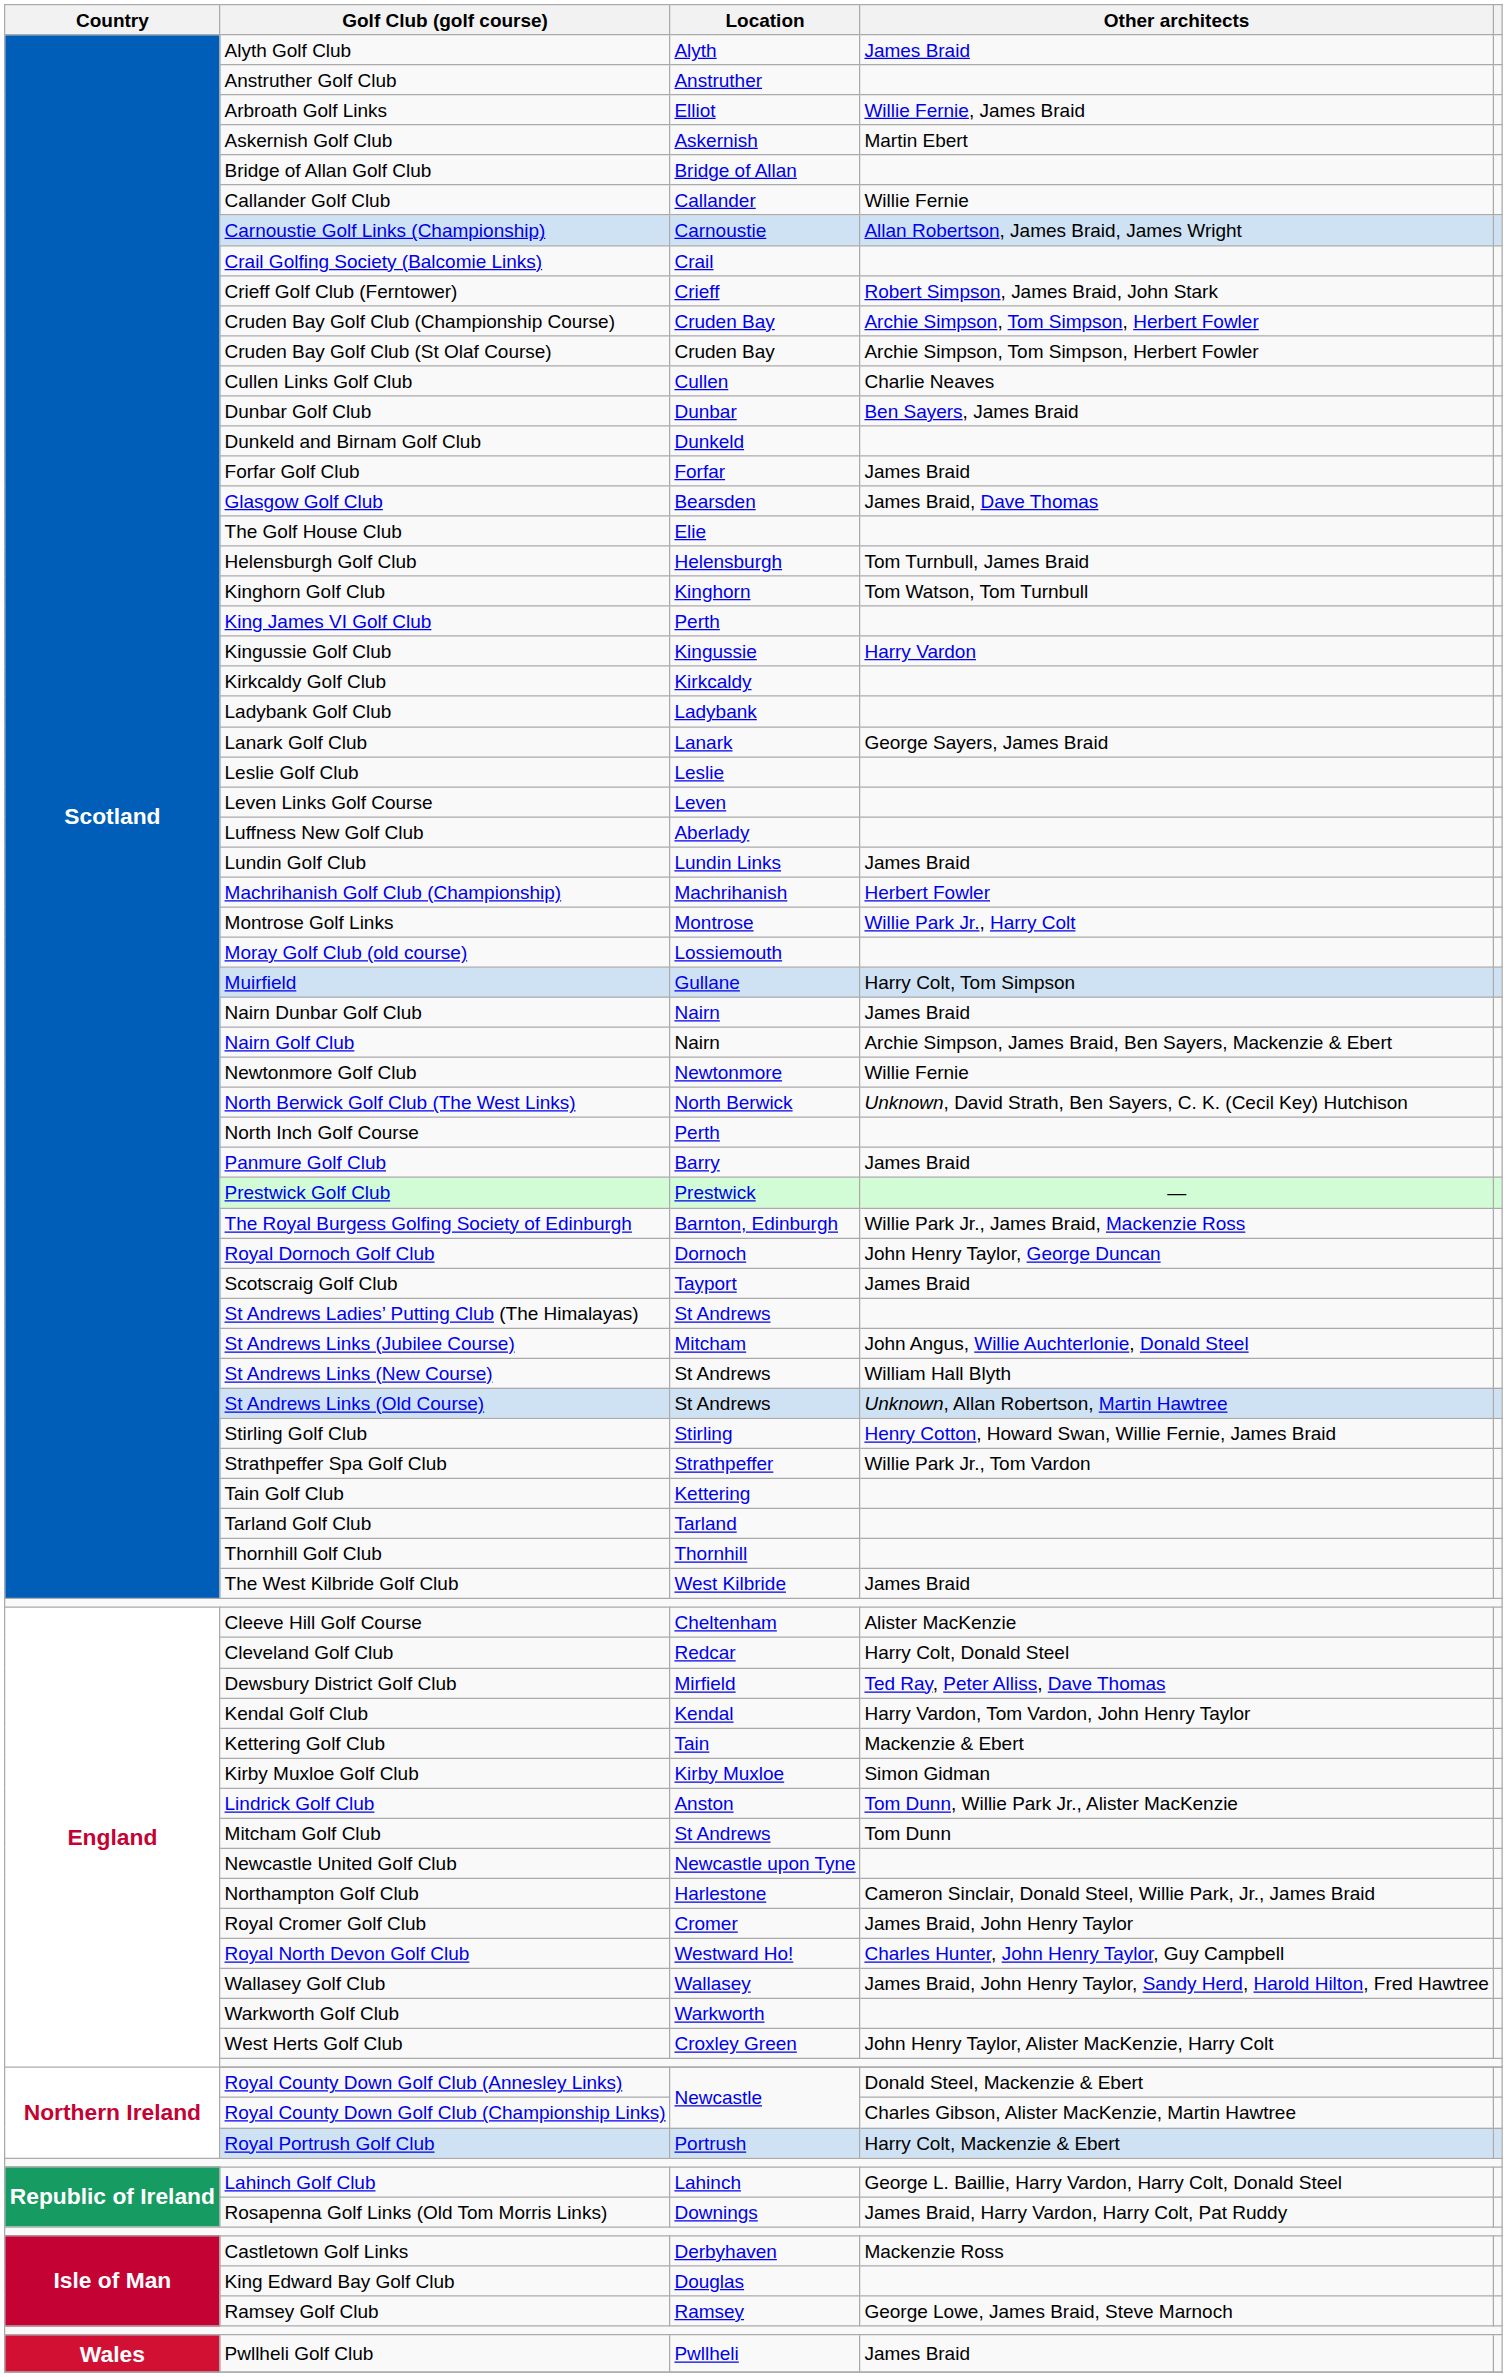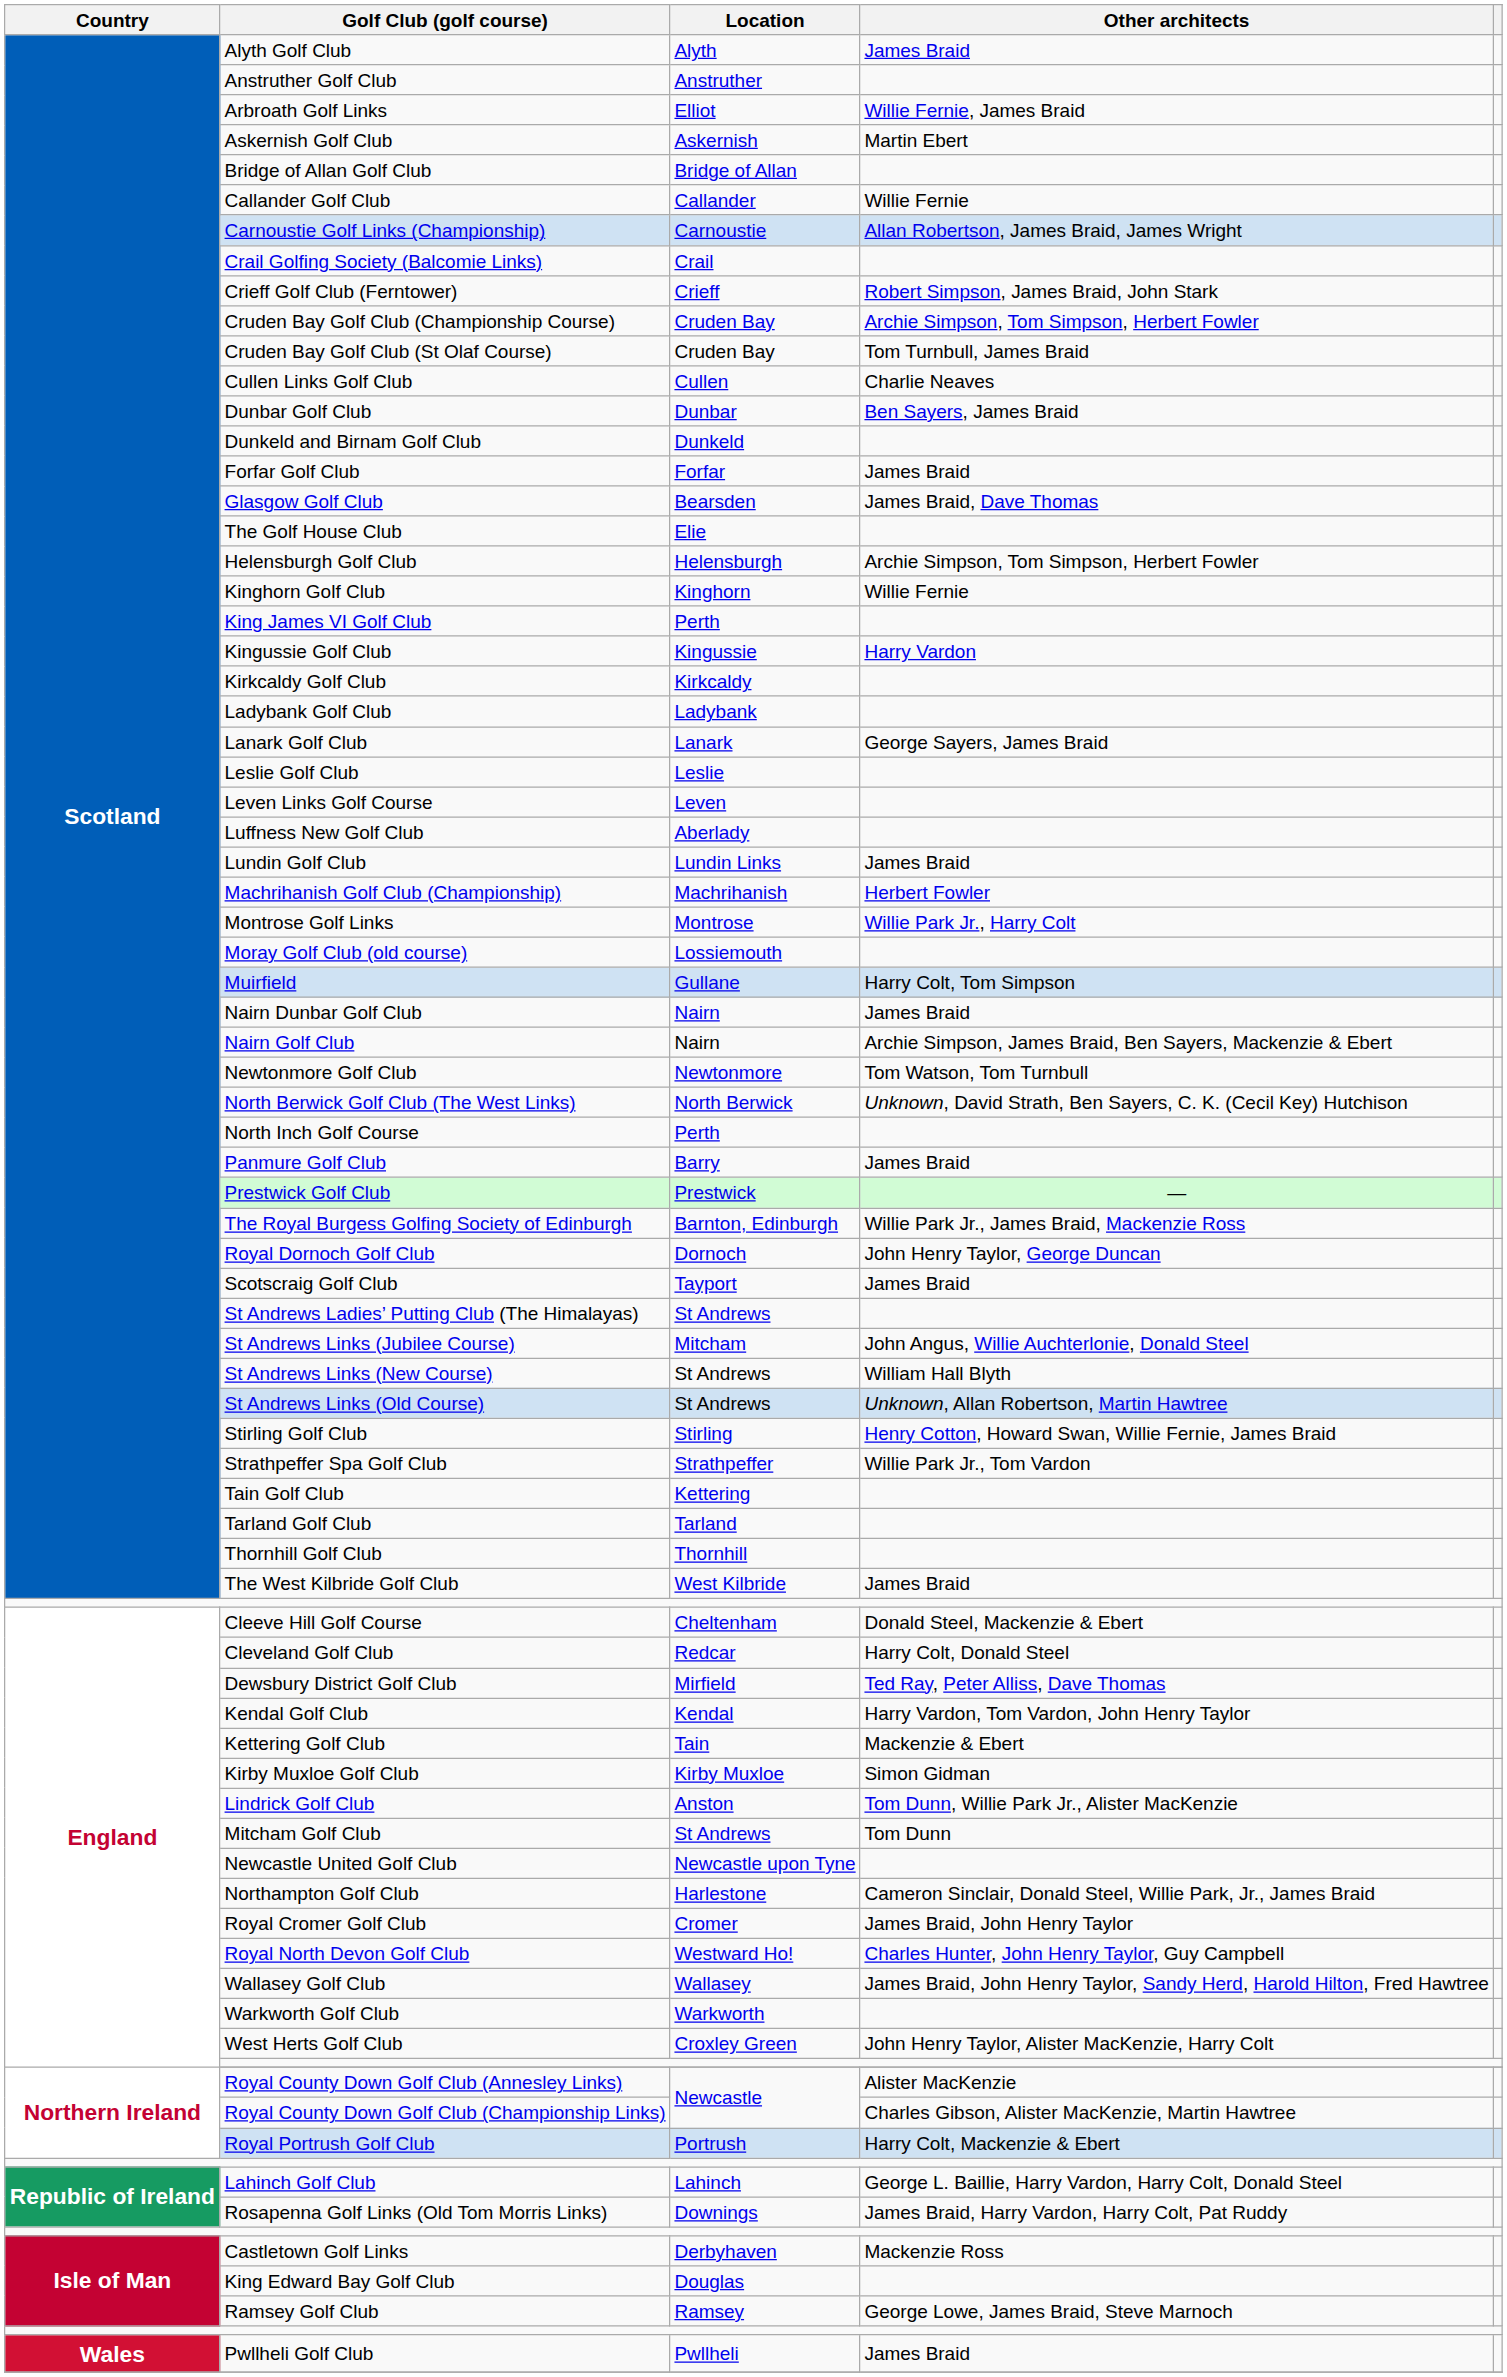Cruden Bay Golf Club (St Olaf Course) | Other architects: Archie Simpson, Tom Simpson, Herbert Fowler -> Tom Turnbull, James Braid
Helensburgh Golf Club | Other architects: Tom Turnbull, James Braid -> Archie Simpson, Tom Simpson, Herbert Fowler
Kinghorn Golf Club | Other architects: Tom Watson, Tom Turnbull -> Willie Fernie
Newtonmore Golf Club | Other architects: Willie Fernie -> Tom Watson, Tom Turnbull
Cleeve Hill Golf Course | Other architects: Alister MacKenzie -> Donald Steel, Mackenzie & Ebert
Royal County Down Golf Club (Annesley Links) | Other architects: Donald Steel, Mackenzie & Ebert -> Alister MacKenzie
